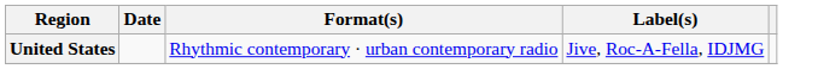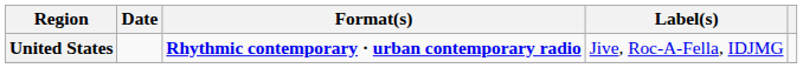United States | Format(s): normal -> bold
